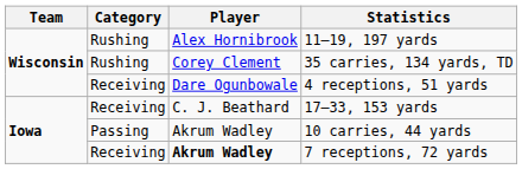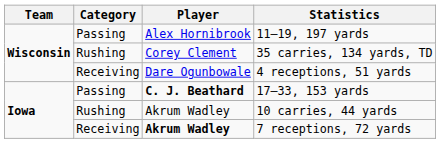11–19, 197 yards | Category: Rushing -> Passing
17–33, 153 yards | Category: Receiving -> Passing
17–33, 153 yards | Player: normal -> bold
10 carries, 44 yards | Category: Passing -> Rushing
